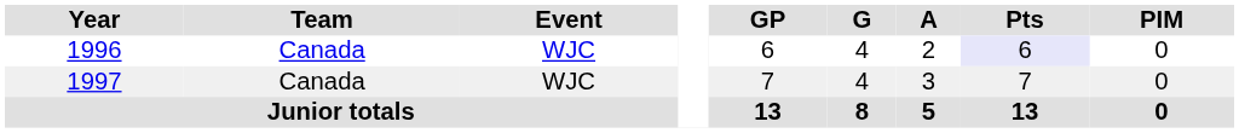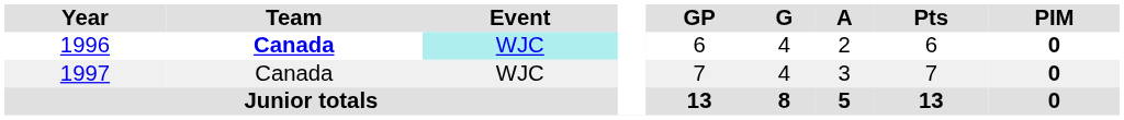1996 | Team: normal -> bold
1996 | Event: no background -> paleturquoise background
1996 | Pts: lavender background -> no background
1996 | PIM: normal -> bold
1997 | PIM: normal -> bold
